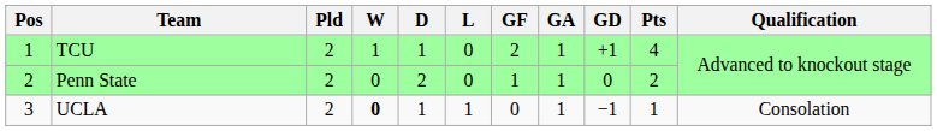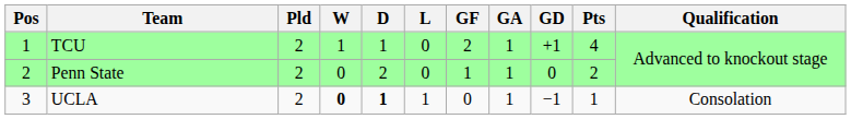UCLA | D: normal -> bold
